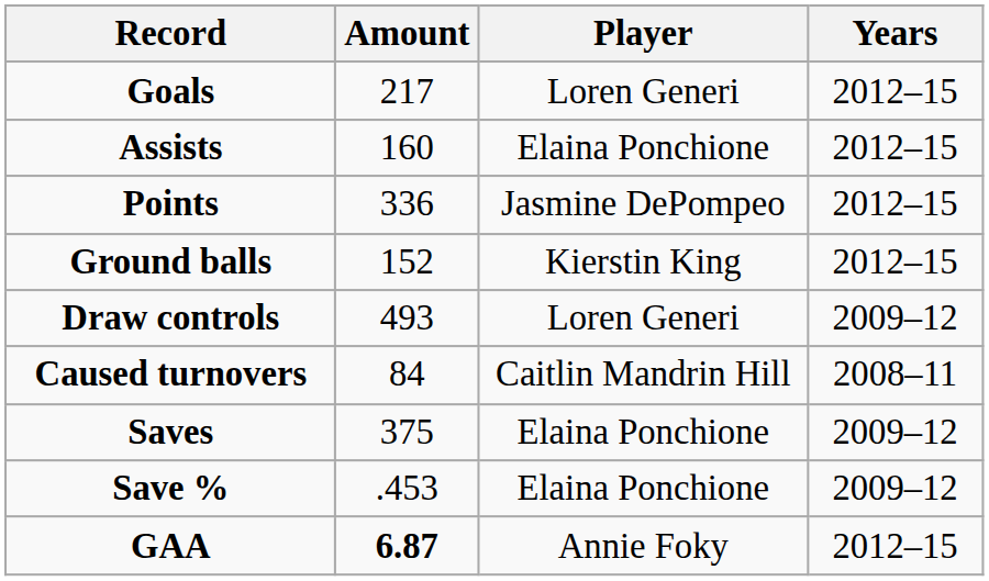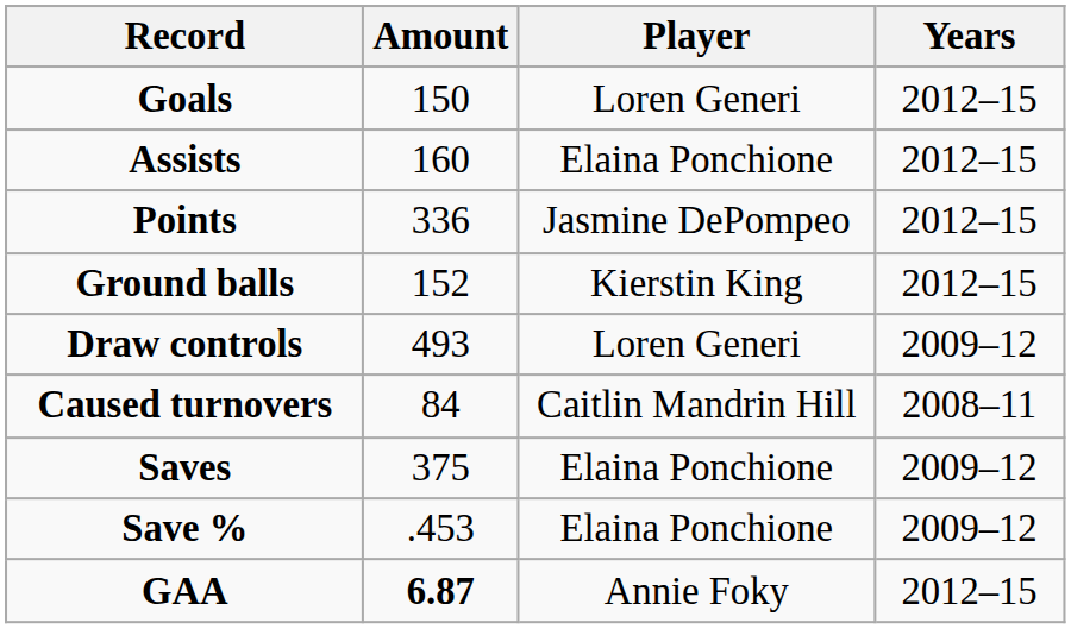Goals | Amount: 217 -> 150
